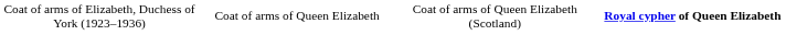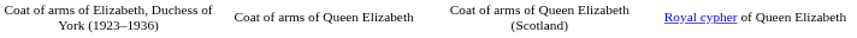Coat of arms of Elizabeth, Duchess of York (1923–1936) | column 4: bold -> normal
